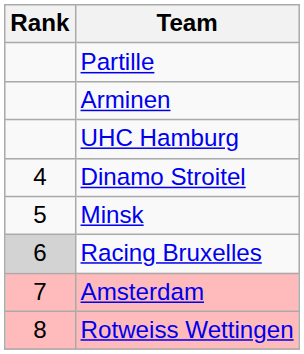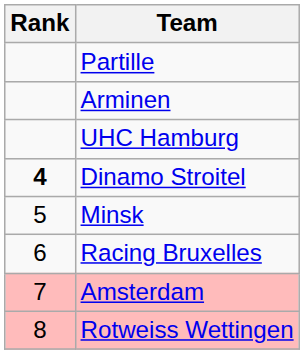Dinamo Stroitel | Rank: normal -> bold
Racing Bruxelles | Rank: lightgrey background -> no background
